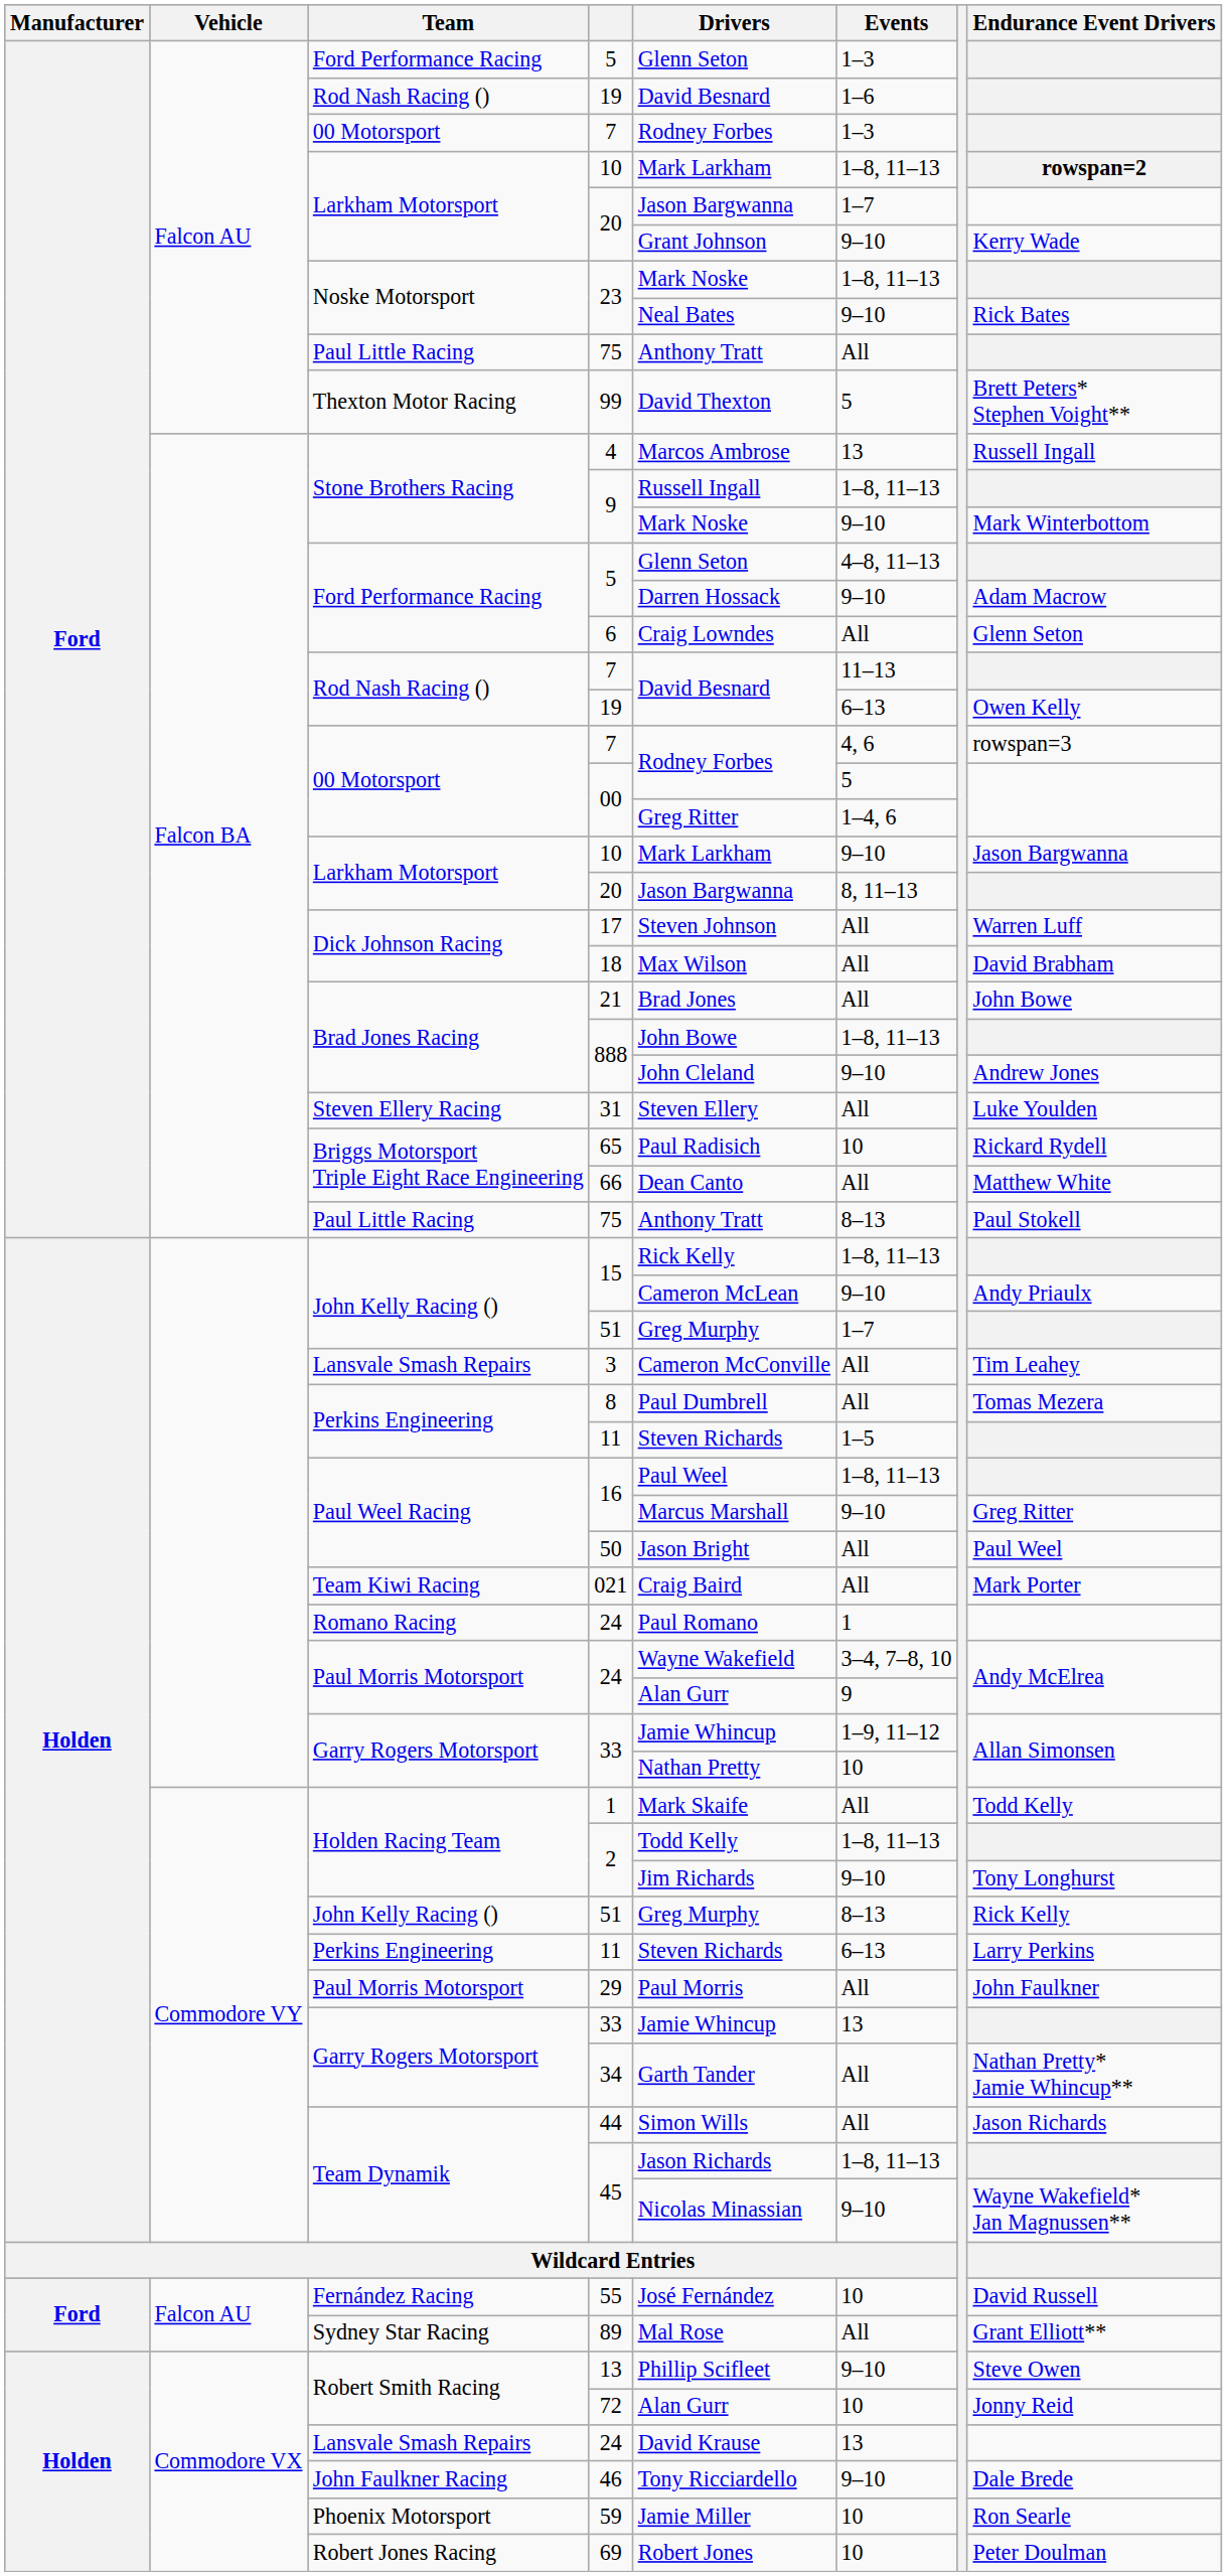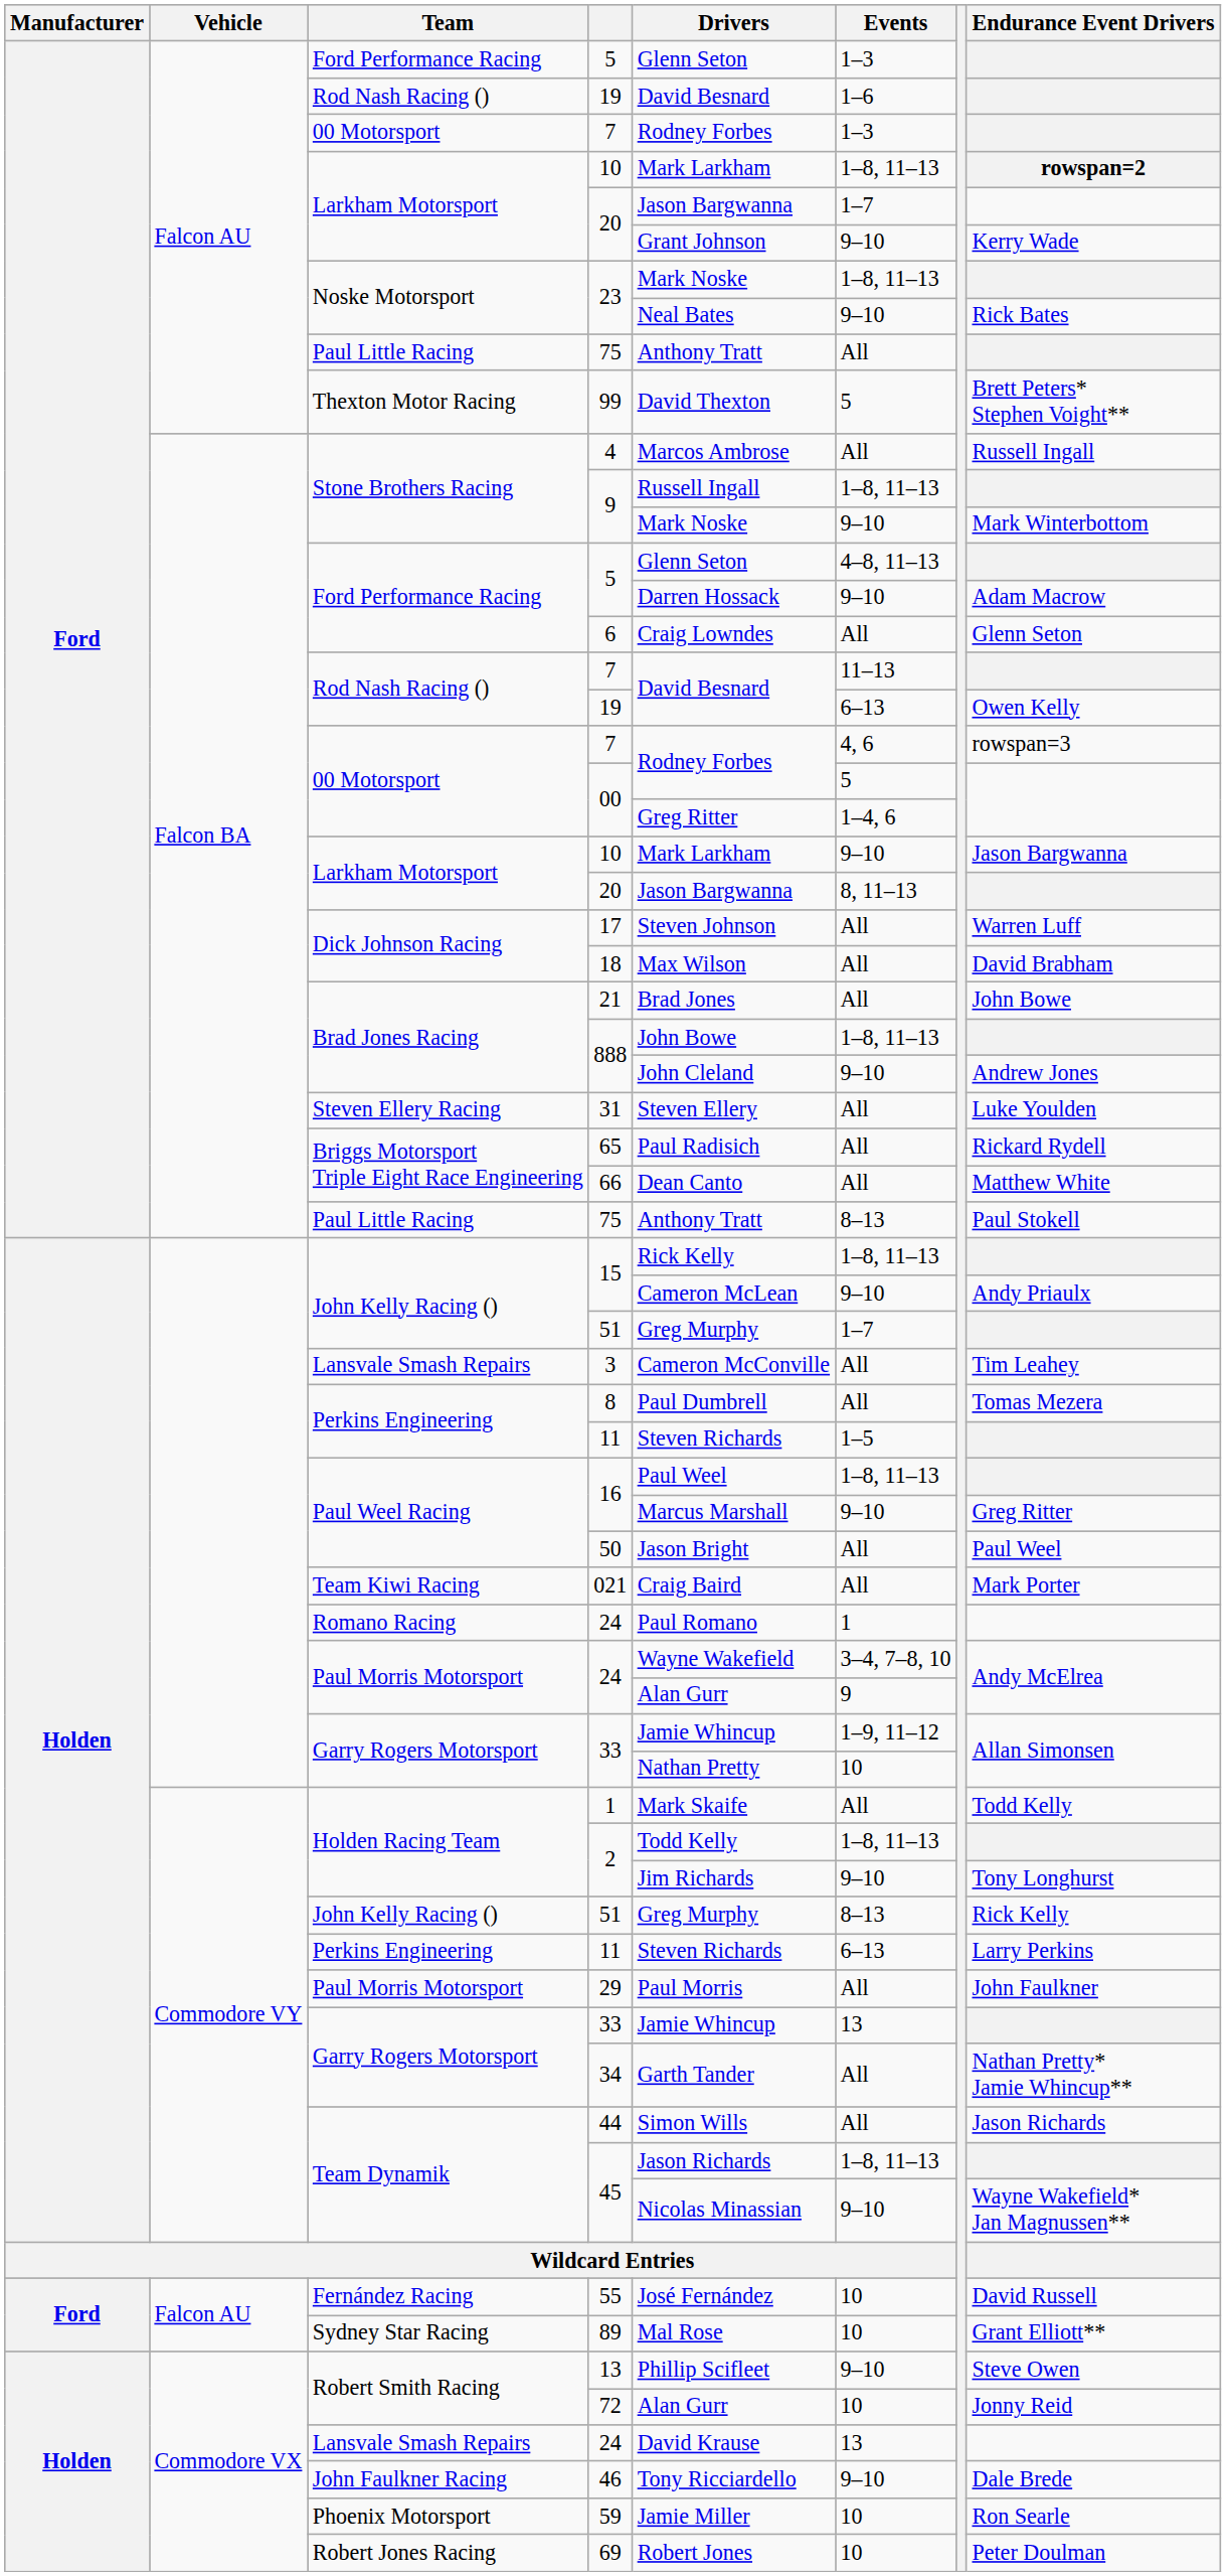4 | Events: 13 -> All
65 | Events: 10 -> All
89 | Events: All -> 10
